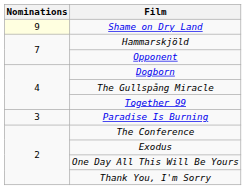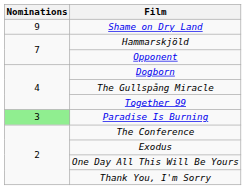Shame on Dry Land | Nominations: lightyellow background -> no background
Paradise Is Burning | Nominations: no background -> lightgreen background
